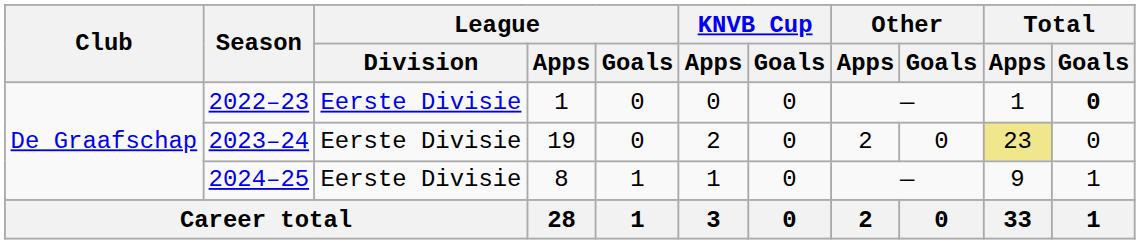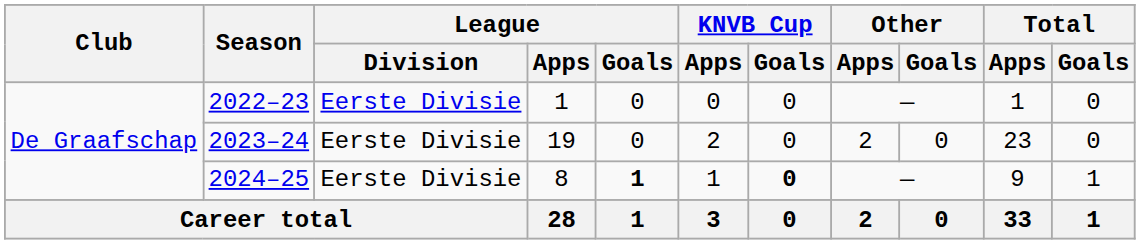2022–23 | Total / Goals: bold -> normal
2023–24 | Total / Apps: khaki background -> no background
2024–25 | League / Goals: normal -> bold
2024–25 | KNVB Cup / Goals: normal -> bold
